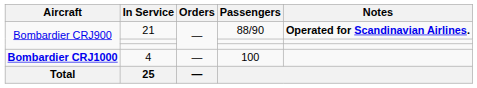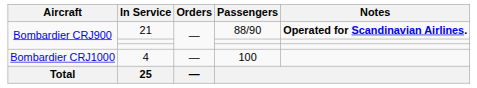4 | Aircraft: bold -> normal
